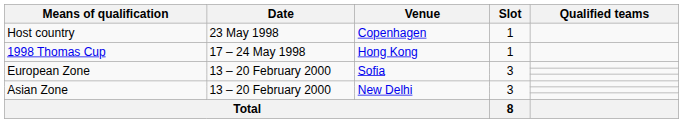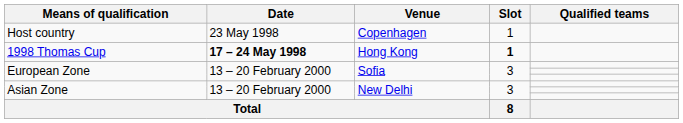1998 Thomas Cup | Date: normal -> bold
1998 Thomas Cup | Slot: normal -> bold
